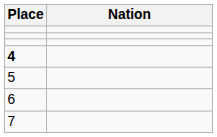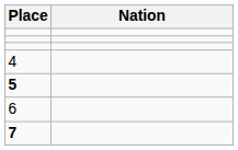row 5 | Place: bold -> normal
row 6 | Place: normal -> bold
row 8 | Place: normal -> bold
